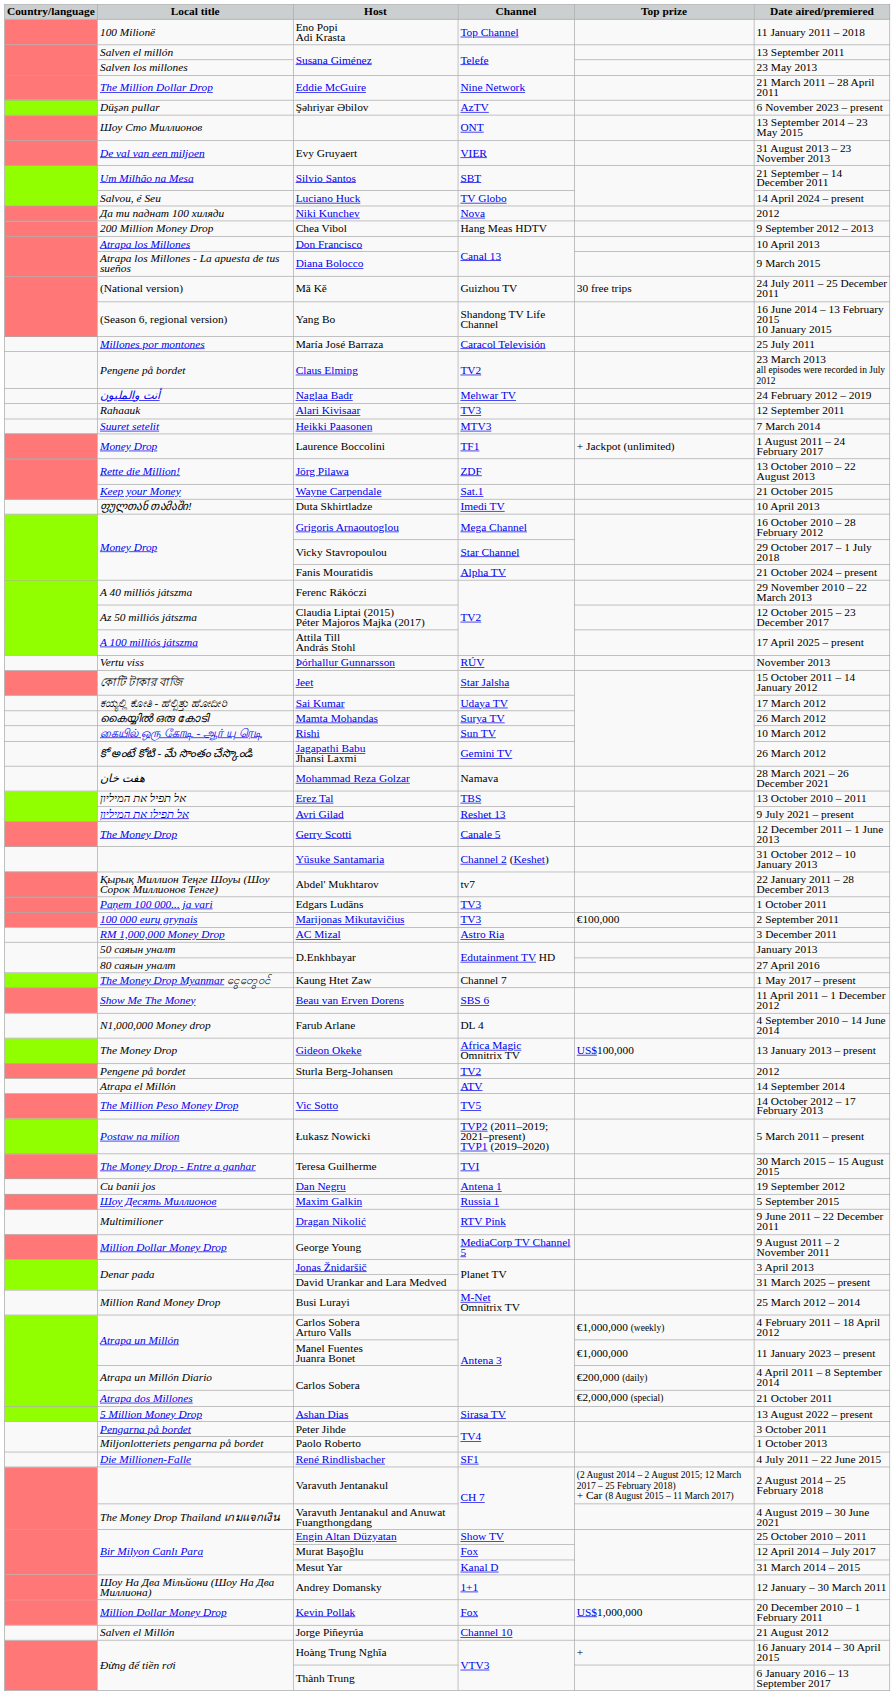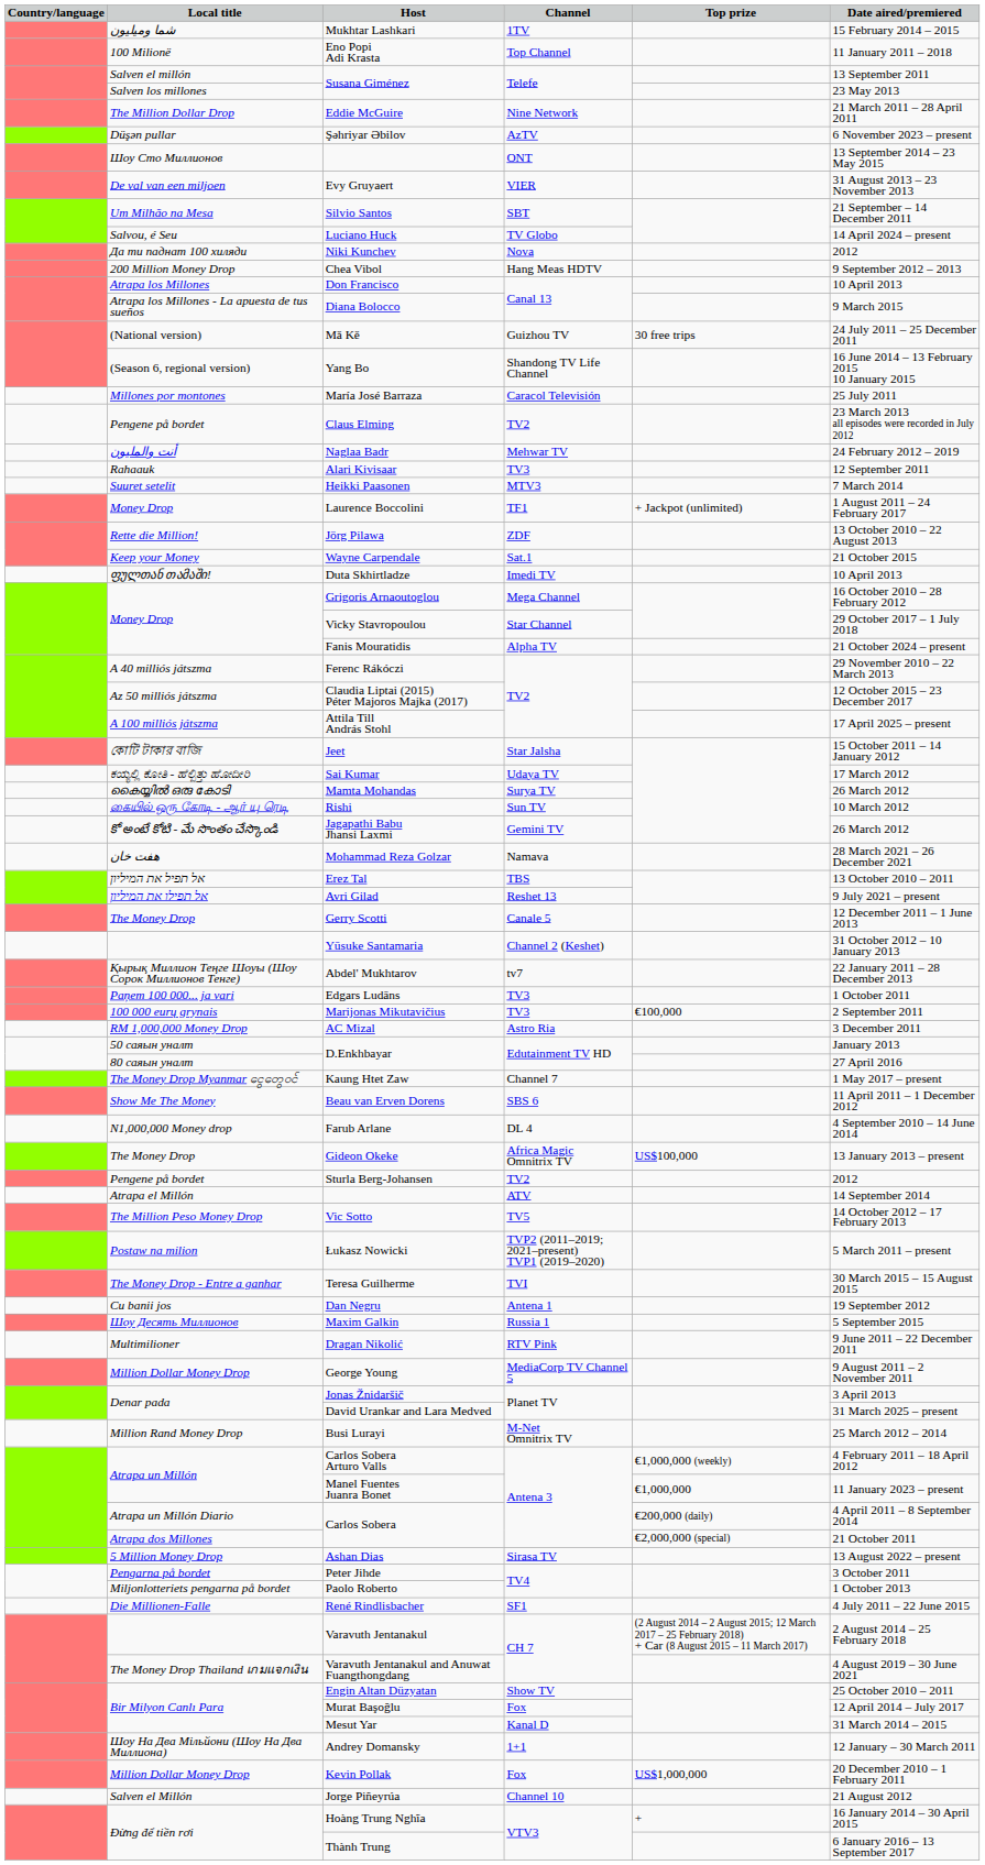+ row: شما ومیلیون | Mukhtar Lashkari | 1TV | 15 February 2014 – 2015
- row: Vertu viss | Þórhallur Gunnarsson | RÚV | November 2013
